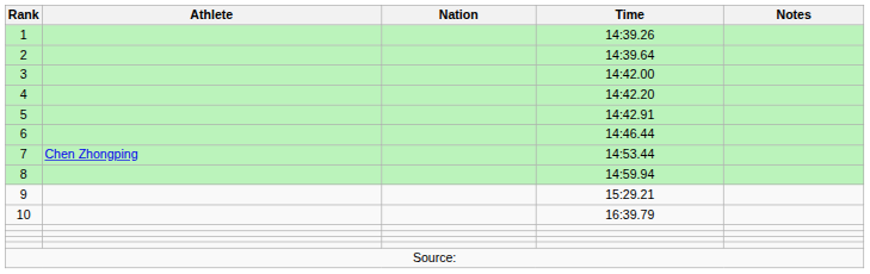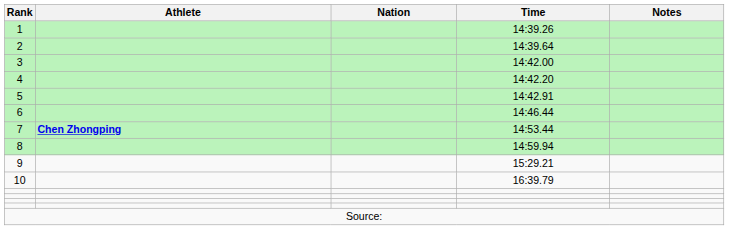7 | Athlete: normal -> bold
